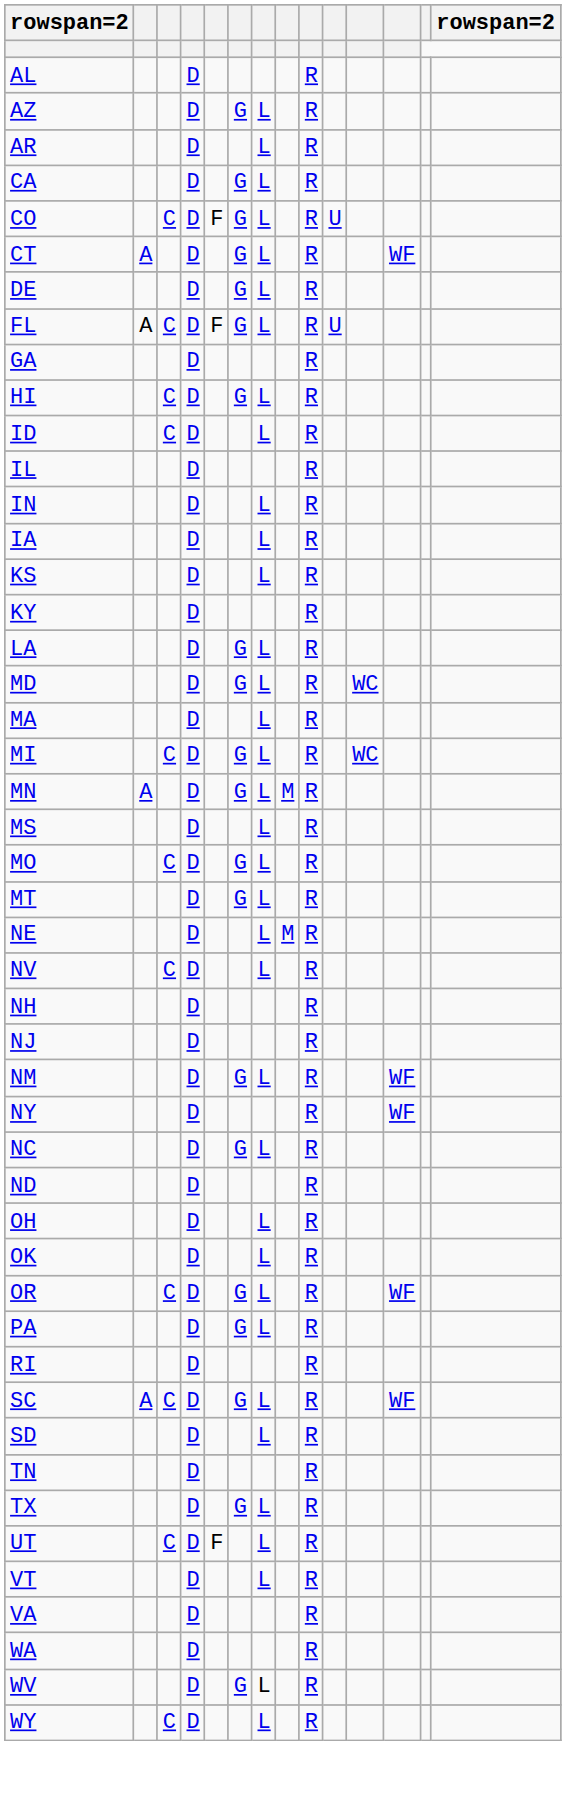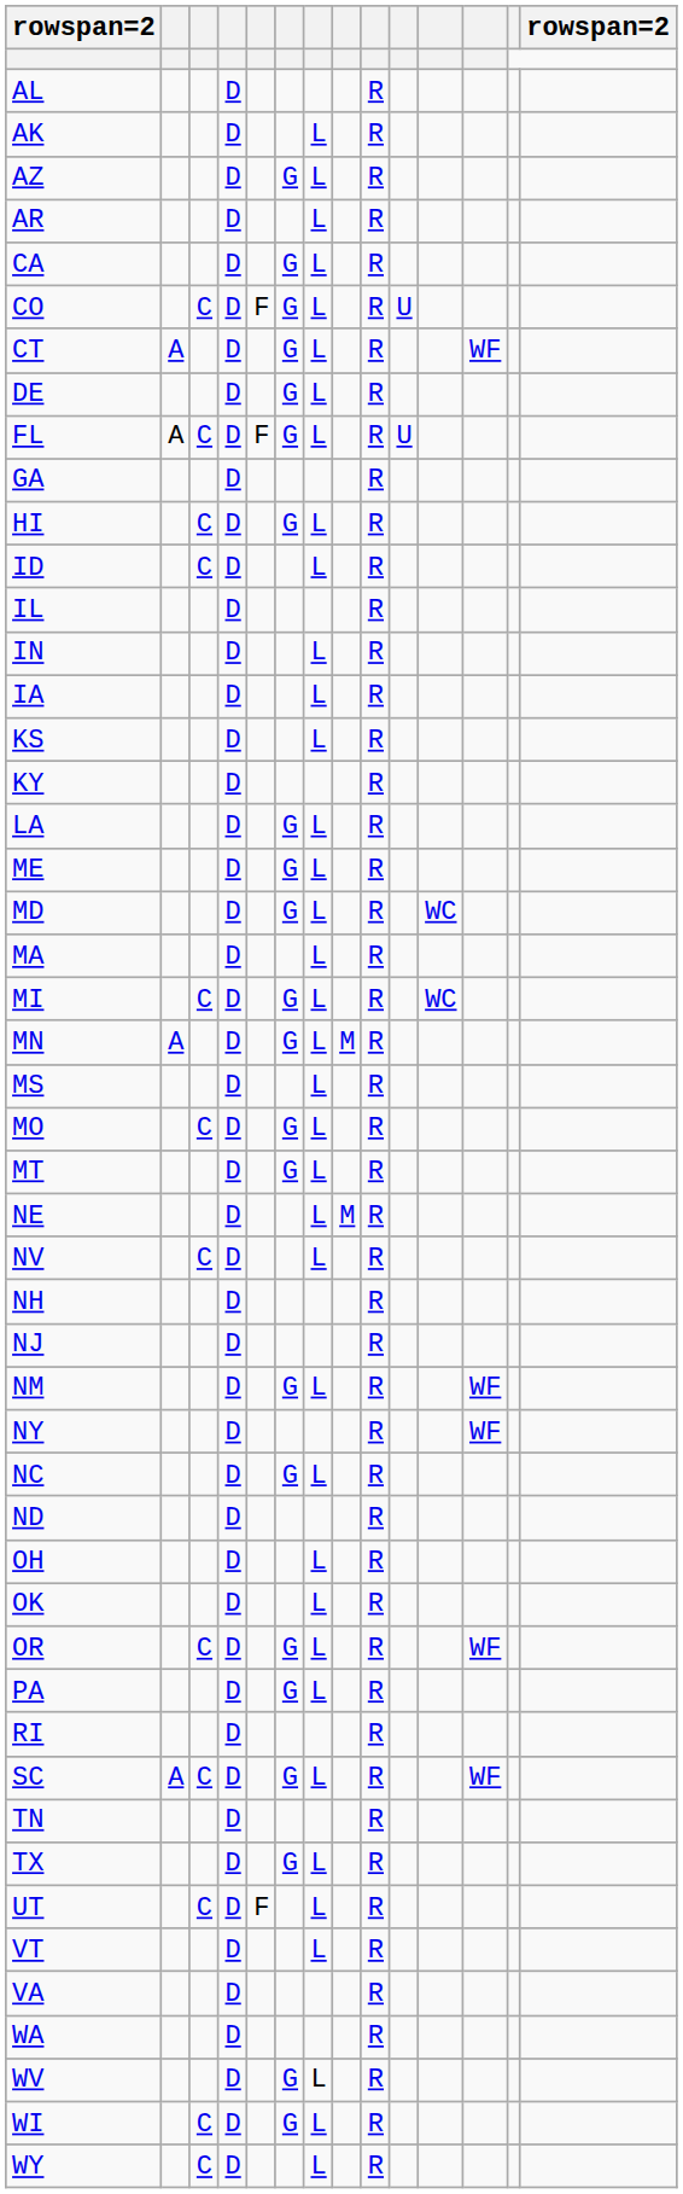+ row: AK | D | L | R
+ row: ME | D | G | L | R
- row: SD | D | L | R
+ row: WI | C | D | G | L | R
